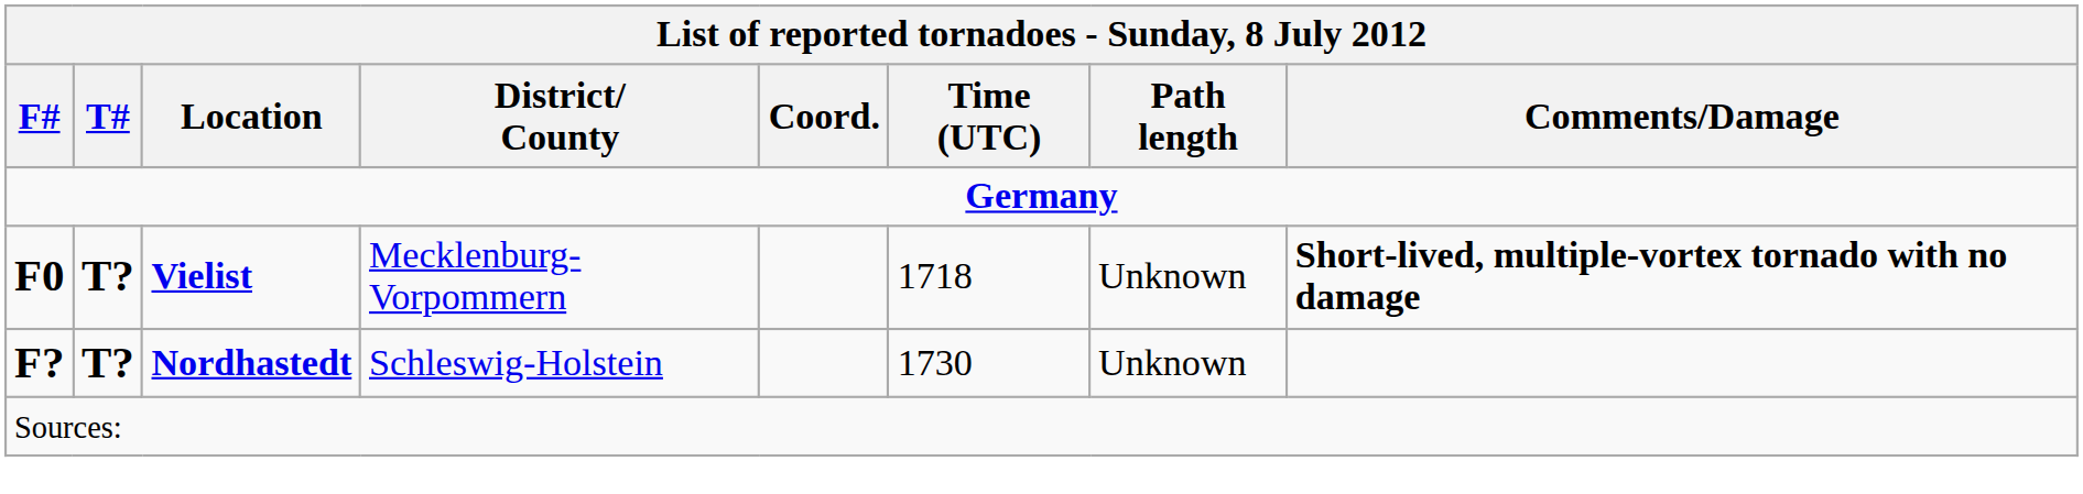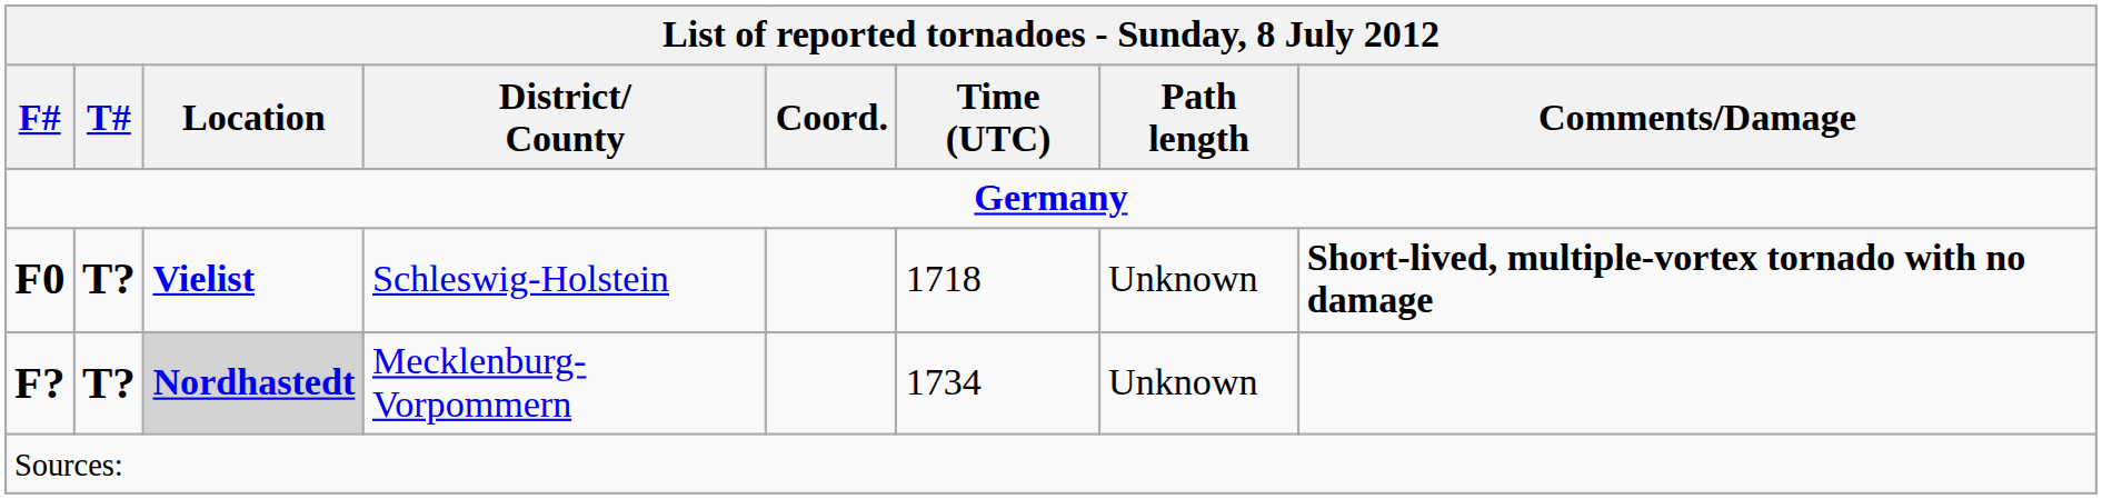F0 | District/ County: Mecklenburg-Vorpommern -> Schleswig-Holstein
F? | Location: no background -> lightgrey background
F? | District/ County: Schleswig-Holstein -> Mecklenburg-Vorpommern
F? | Time (UTC): 1730 -> 1734
